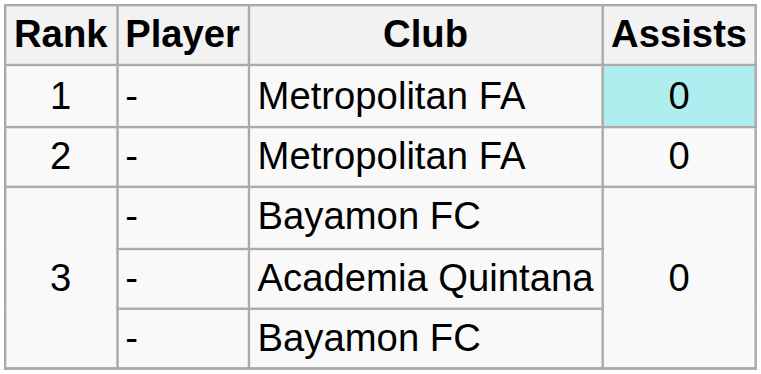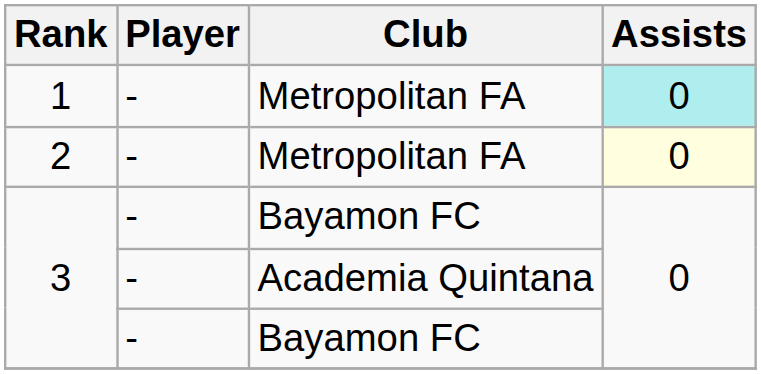2 | Assists: no background -> lightyellow background
